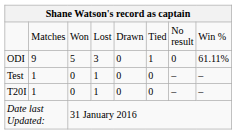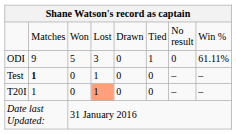Test | column 2: normal -> bold
T20I | column 4: no background -> lightsalmon background
